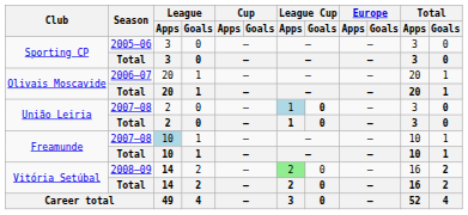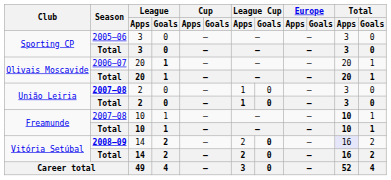row 5 | League / Goals: normal -> bold
row 7 | Season: normal -> bold
row 7 | League Cup / Apps: lightblue background -> no background
row 7 | League Cup / Goals: bold -> normal
row 7 | Total / Goals: bold -> normal
row 9 | League / Apps: lightblue background -> no background
row 9 | Total / Apps: normal -> bold
row 11 | Season: normal -> bold
row 11 | League / Apps: bold -> normal
row 11 | League / Goals: normal -> bold
row 11 | League Cup / Apps: lightgreen background -> no background
row 11 | League Cup / Goals: normal -> bold
row 11 | Total / Apps: no background -> lavender background
row 11 | Total / Goals: bold -> normal
